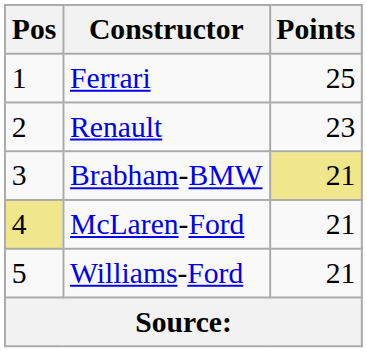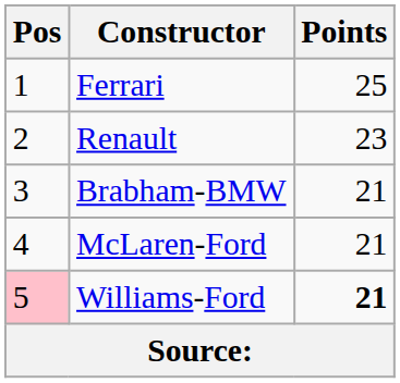Brabham-BMW | Points: khaki background -> no background
McLaren-Ford | Pos: khaki background -> no background
Williams-Ford | Pos: no background -> pink background
Williams-Ford | Points: normal -> bold
